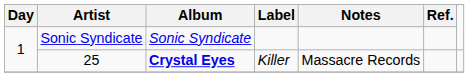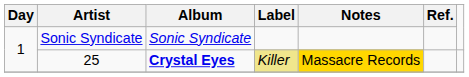25 | Label: no background -> khaki background
25 | Notes: no background -> gold background
